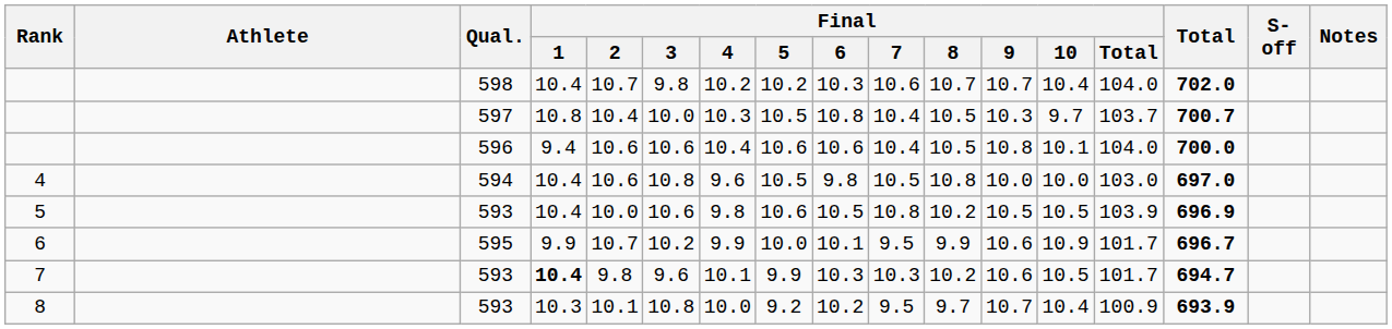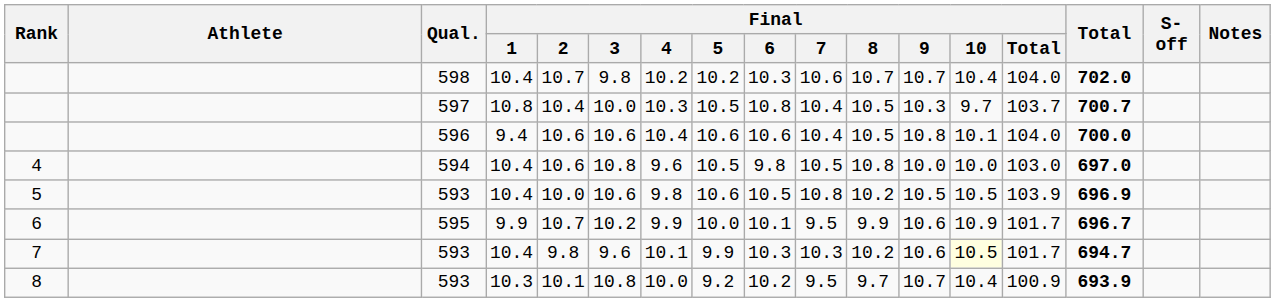row 9 | Final / 1: bold -> normal
row 9 | Final / 10: no background -> lightyellow background
